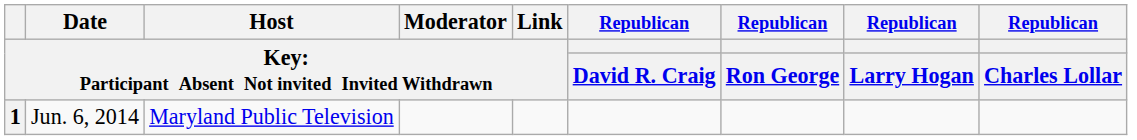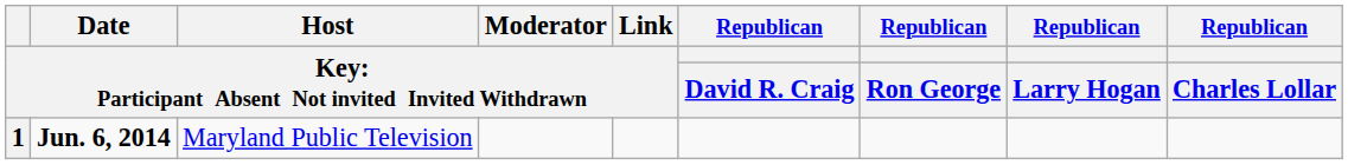1 | column 2: normal -> bold
